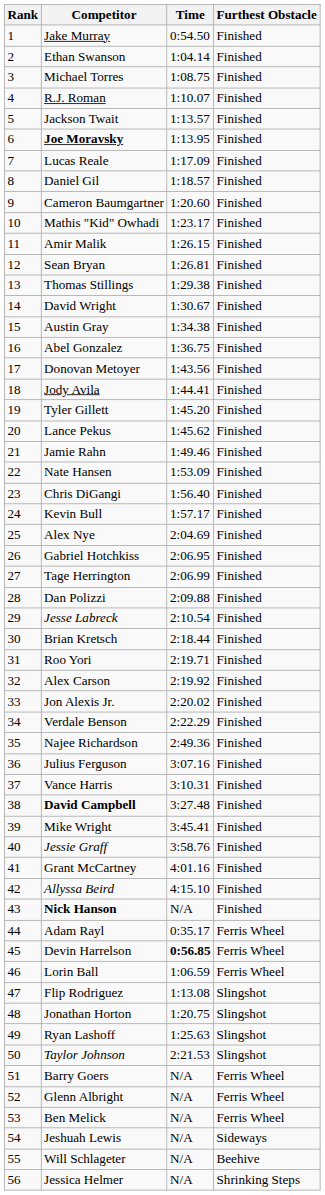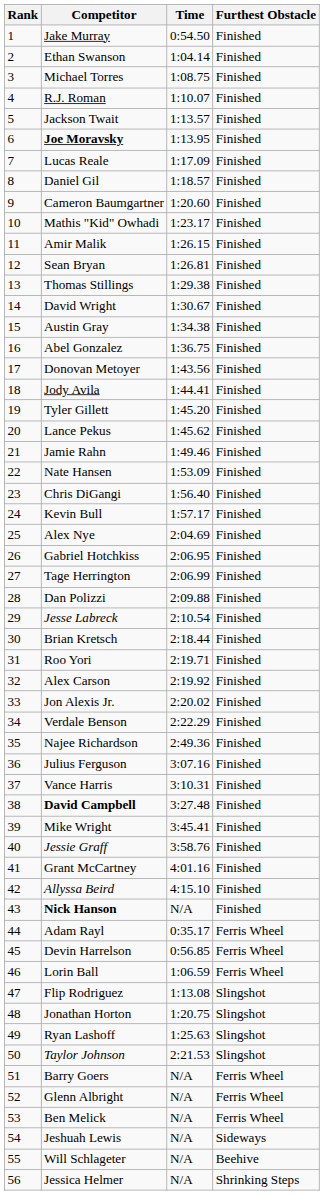Devin Harrelson | Time: bold -> normal
